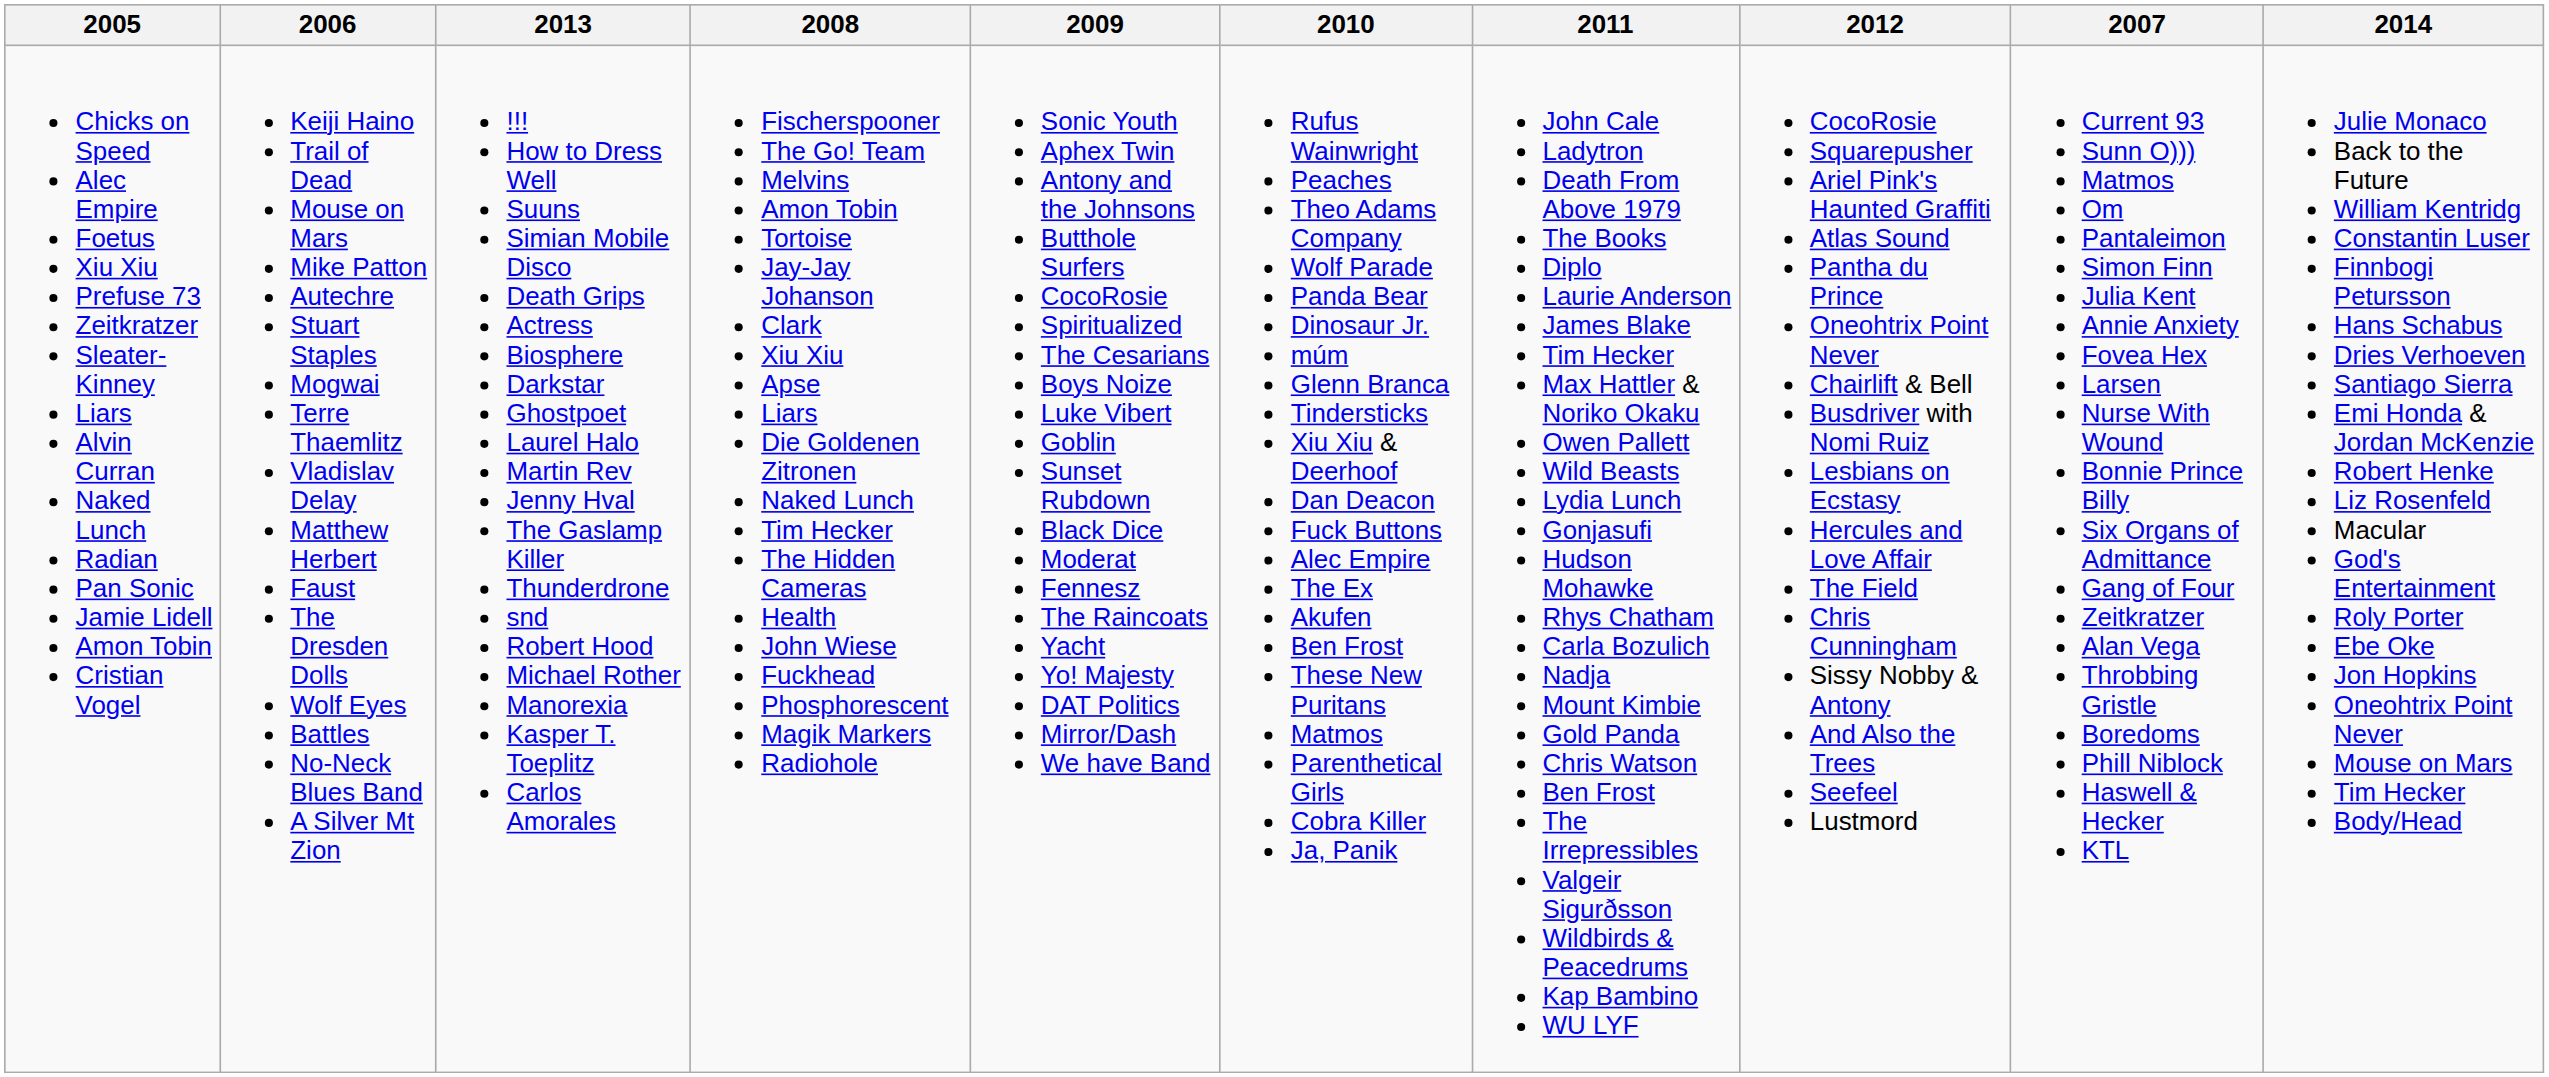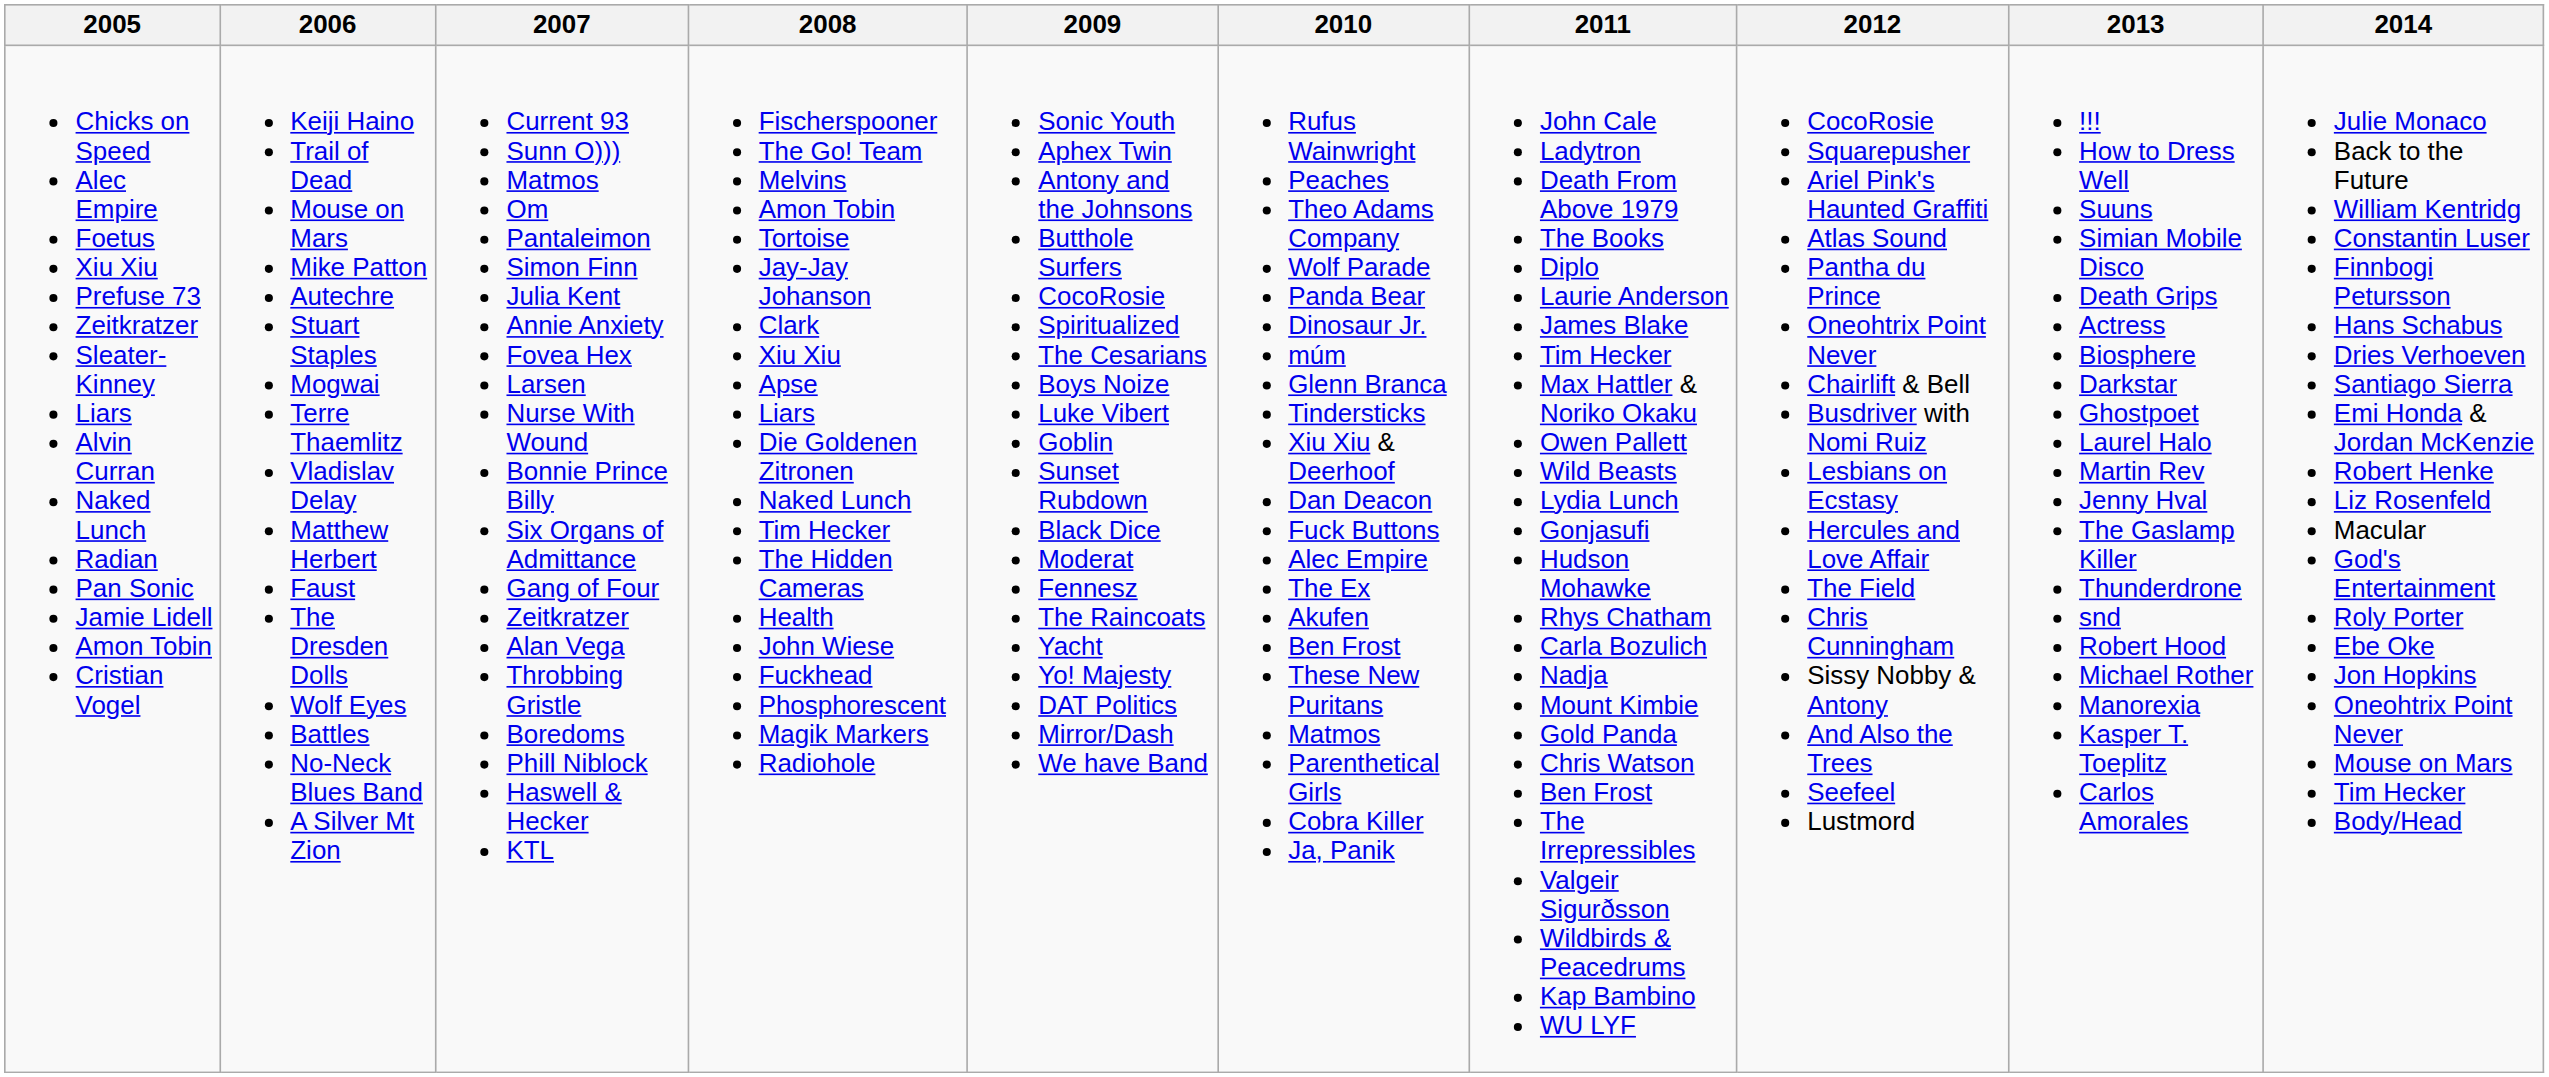columns swapped: 2007 <-> 2013
